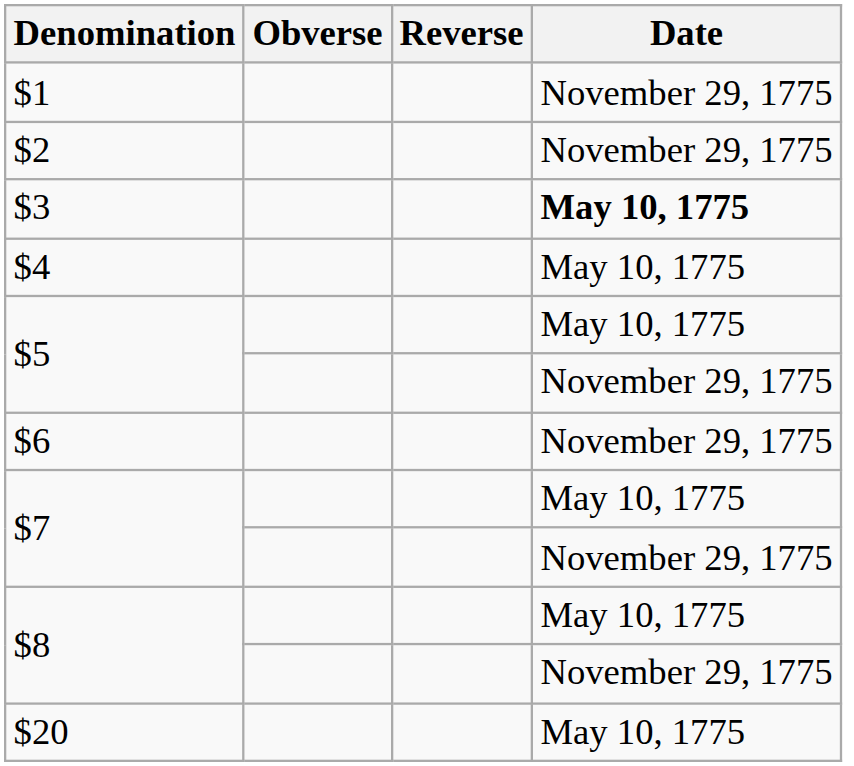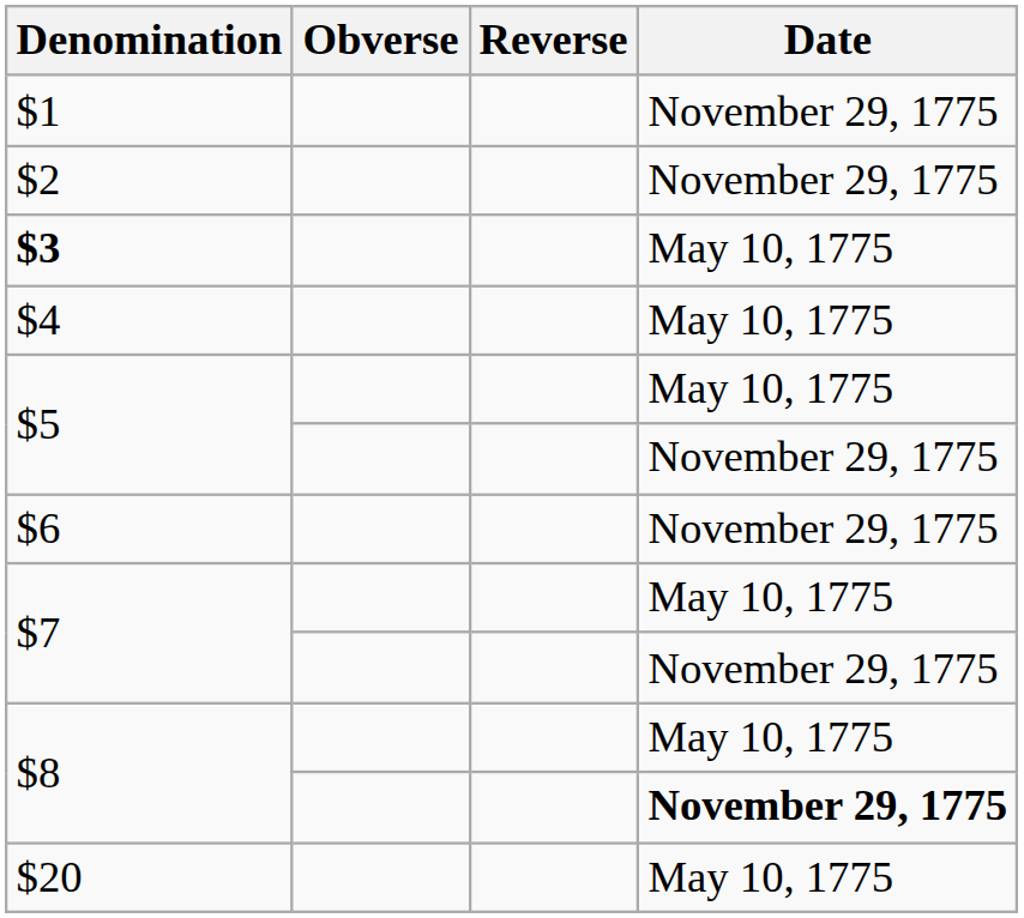$3 | Denomination: normal -> bold
$3 | Date: bold -> normal
$8 / November 29, 1775 | Date: normal -> bold
